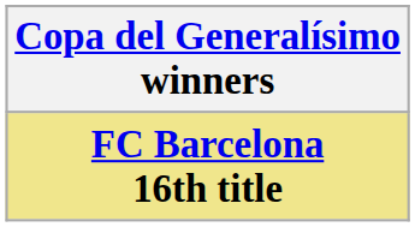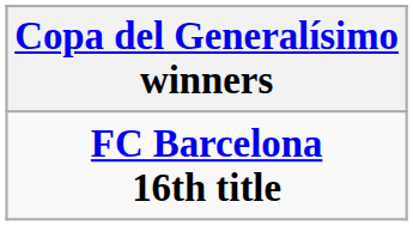row 2 | column 1: khaki background -> no background
